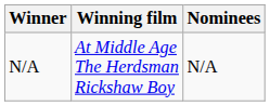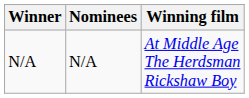columns swapped: Winning film <-> Nominees
